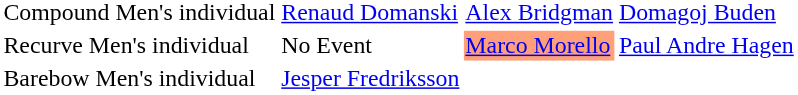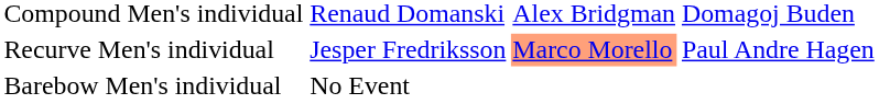Recurve Men's individual | column 2: No Event -> Jesper Fredriksson
Barebow Men's individual | column 2: Jesper Fredriksson -> No Event
